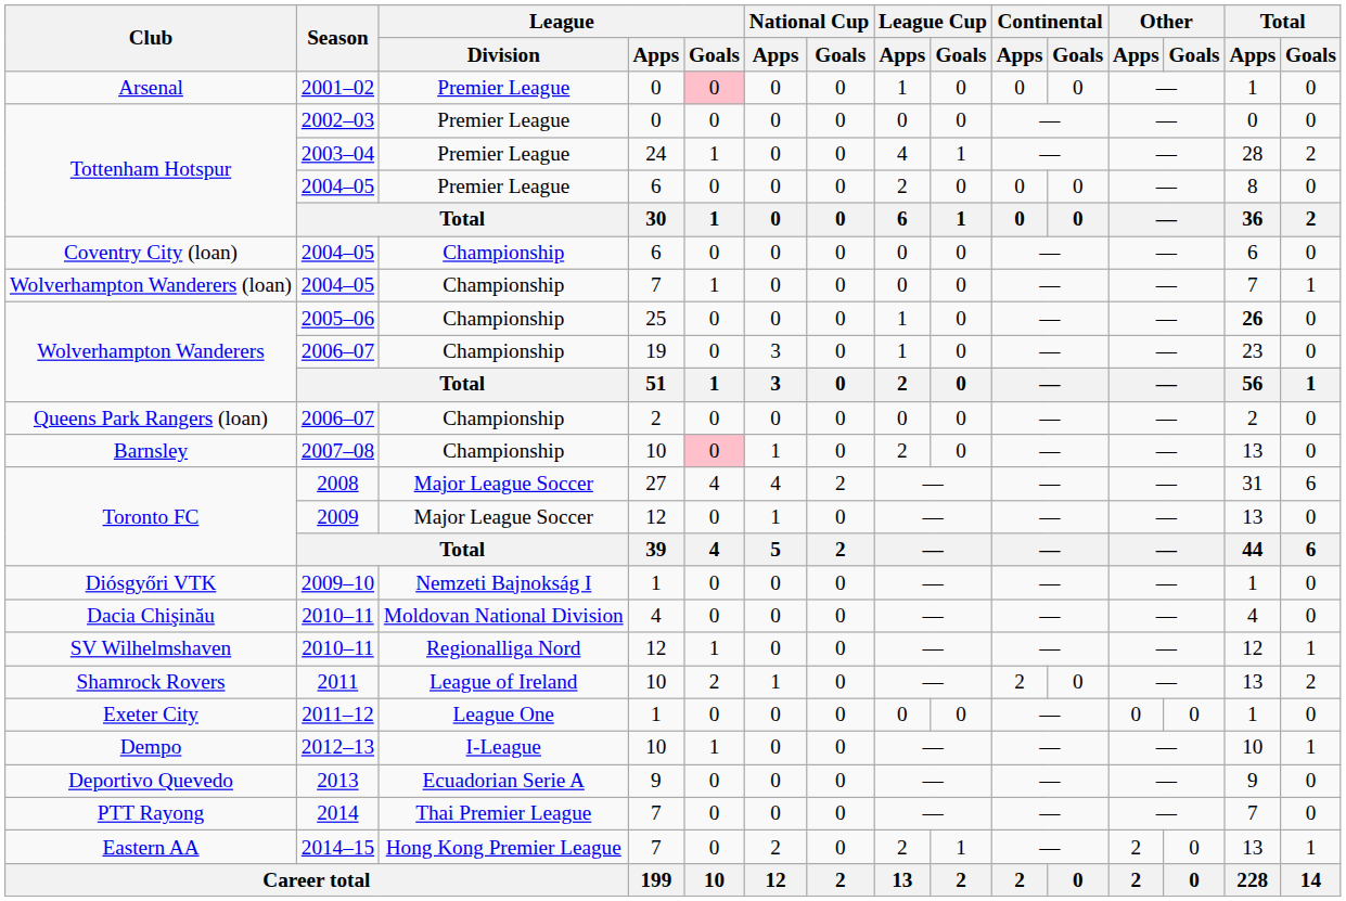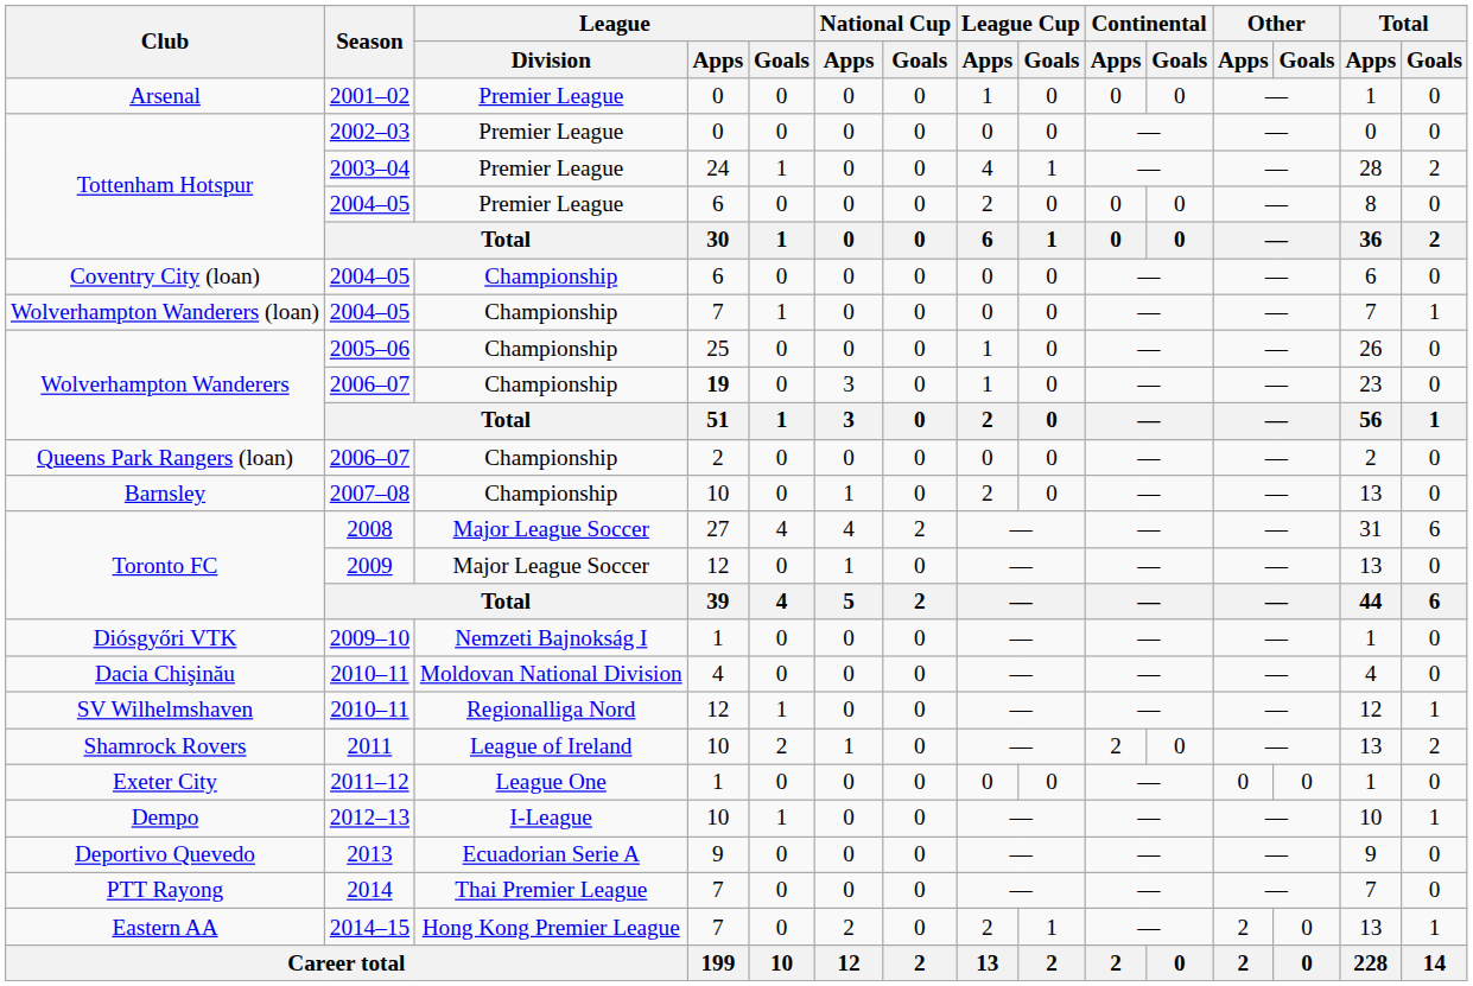Arsenal | League / Goals: pink background -> no background
Wolverhampton Wanderers / 2005–06 | Total / Apps: bold -> normal
Wolverhampton Wanderers / 2006–07 | League / Apps: normal -> bold
Barnsley | League / Goals: pink background -> no background
